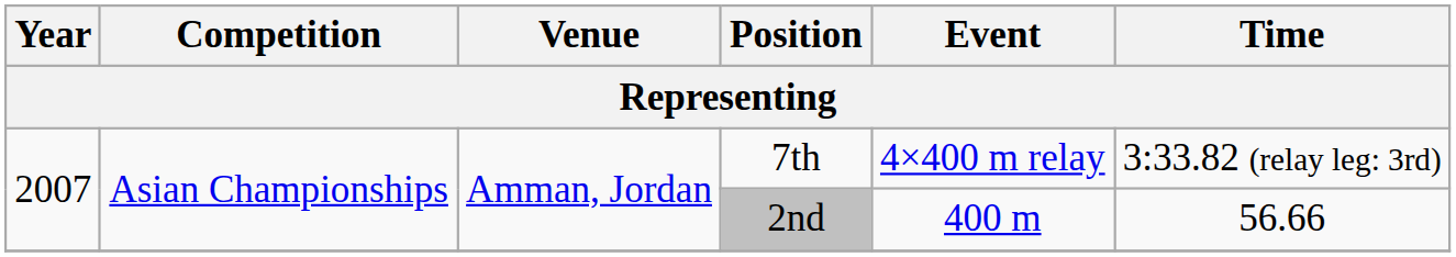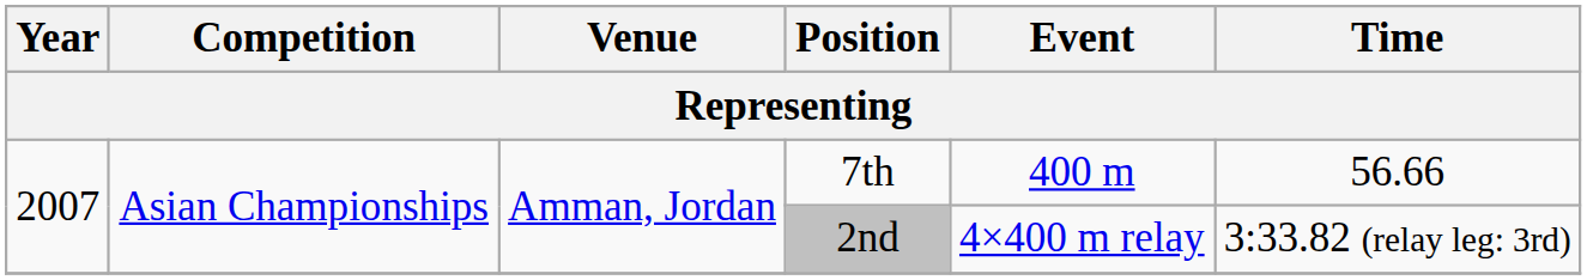7th | Event: 4×400 m relay -> 400 m
7th | Time: 3:33.82 (relay leg: 3rd) -> 56.66
2nd | Event: 400 m -> 4×400 m relay
2nd | Time: 56.66 -> 3:33.82 (relay leg: 3rd)
